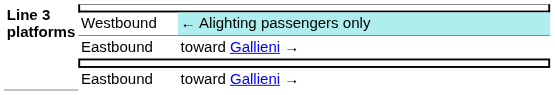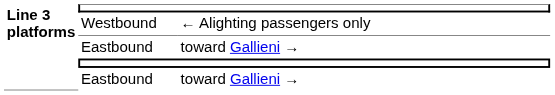Westbound | column 3: paleturquoise background -> no background
